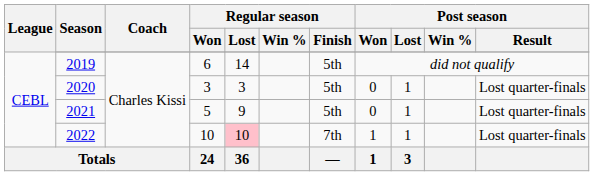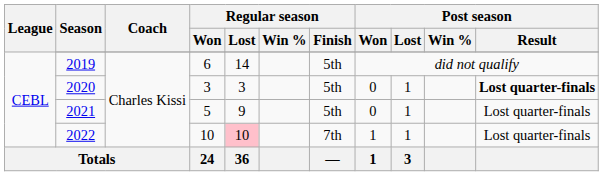2020 | Post season / Result: normal -> bold
